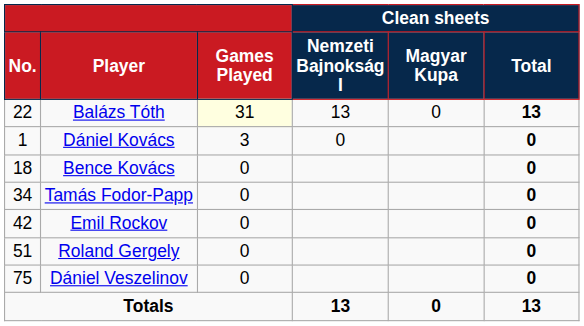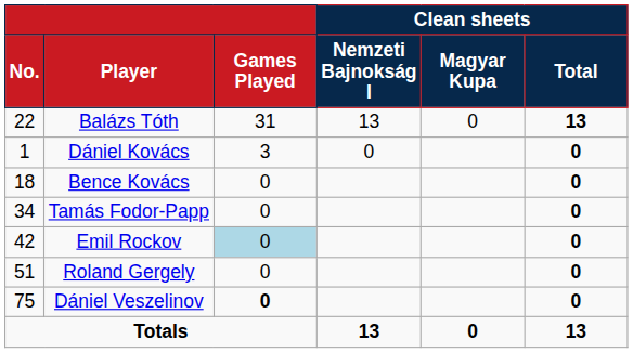Balázs Tóth | Games Played: lightyellow background -> no background
Emil Rockov | Games Played: no background -> lightblue background
Dániel Veszelinov | Games Played: normal -> bold
